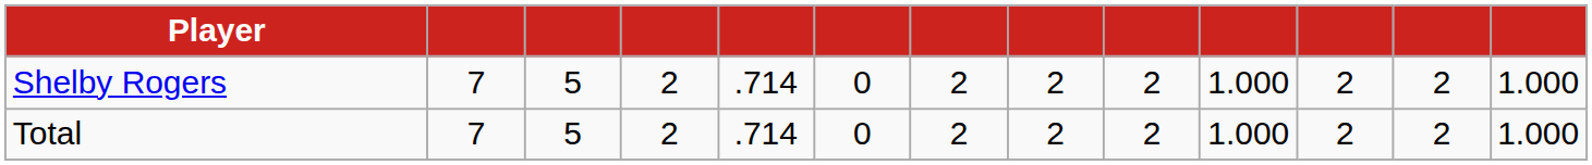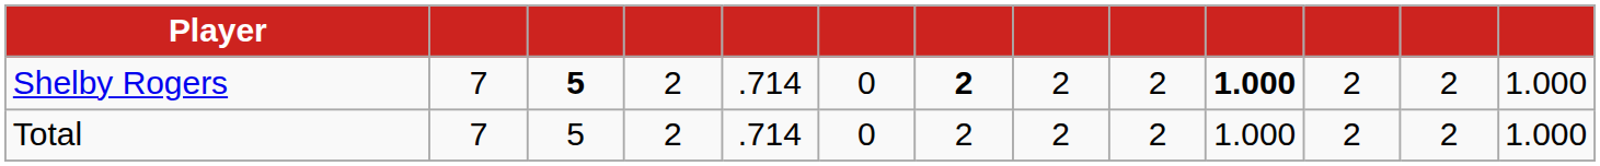Shelby Rogers | column 3: normal -> bold
Shelby Rogers | column 7: normal -> bold
Shelby Rogers | column 10: normal -> bold
